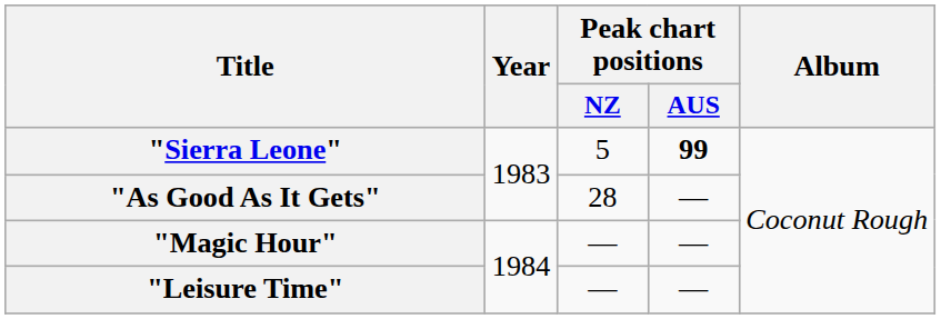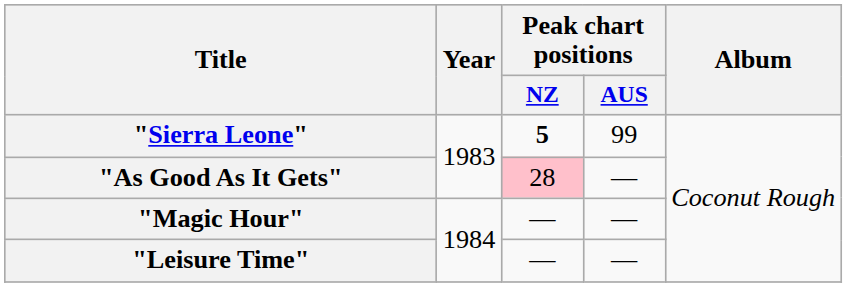"Sierra Leone" | Peak chart positions / NZ: normal -> bold
"Sierra Leone" | Peak chart positions / AUS: bold -> normal
"As Good As It Gets" | Peak chart positions / NZ: no background -> pink background
